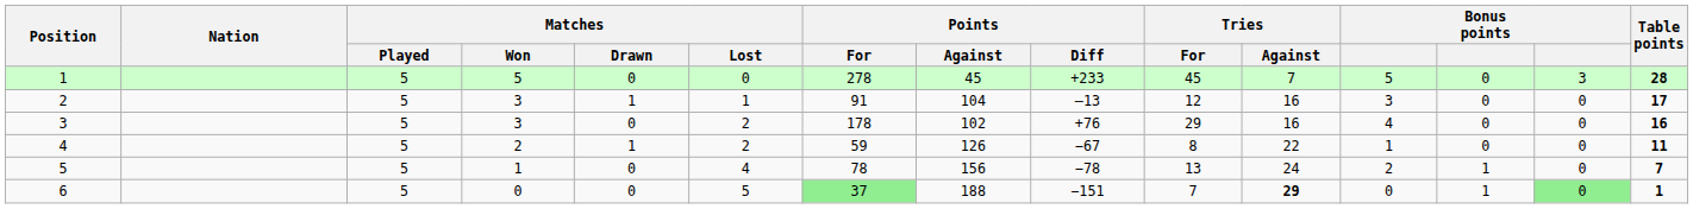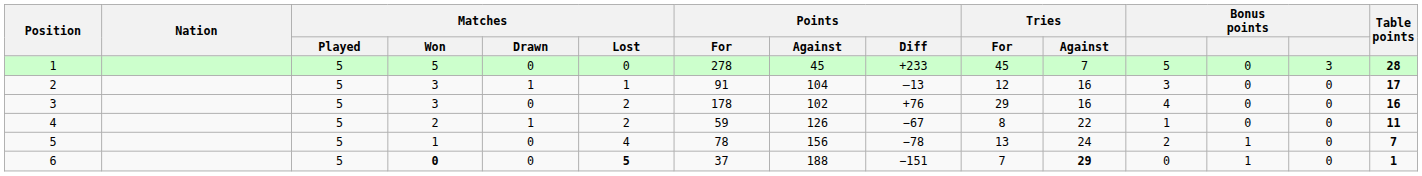6 | Matches / Won: normal -> bold
6 | Matches / Lost: normal -> bold
6 | Points / For: lightgreen background -> no background
6 | column 14: lightgreen background -> no background
